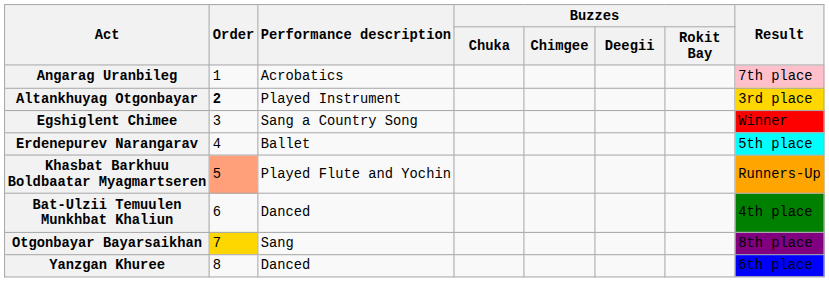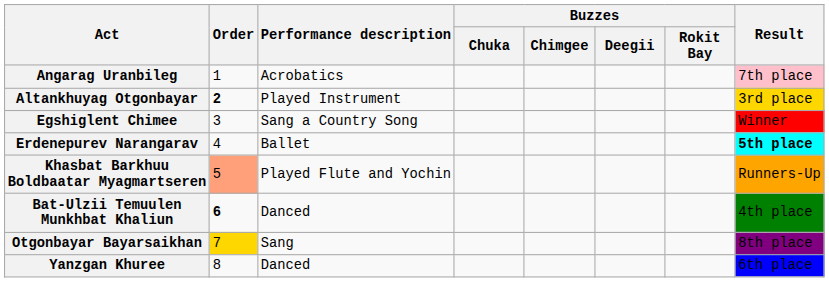Erdenepurev Narangarav | column 8: normal -> bold
Bat-Ulzii Temuulen Munkhbat Khaliun | Order: normal -> bold
